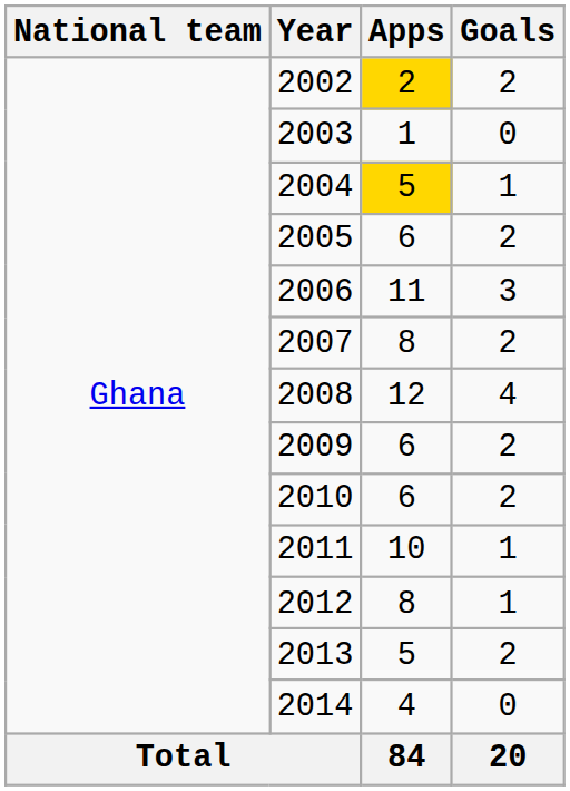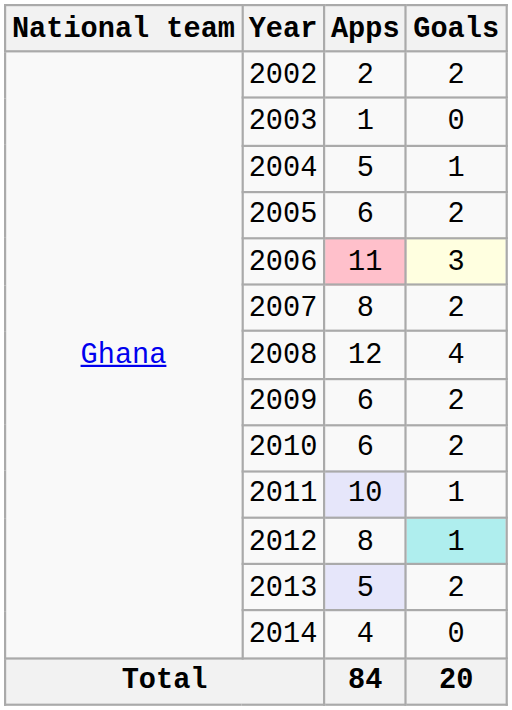2002 | Apps: gold background -> no background
2004 | Apps: gold background -> no background
2006 | Apps: no background -> pink background
2006 | Goals: no background -> lightyellow background
2011 | Apps: no background -> lavender background
2012 | Goals: no background -> paleturquoise background
2013 | Apps: no background -> lavender background
